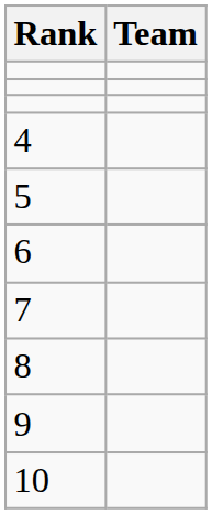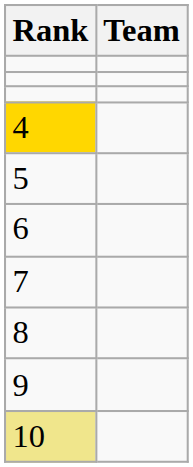row 5 | Rank: no background -> gold background
row 11 | Rank: no background -> khaki background
